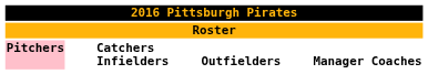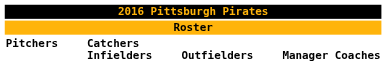Pitchers | column 1: pink background -> no background
